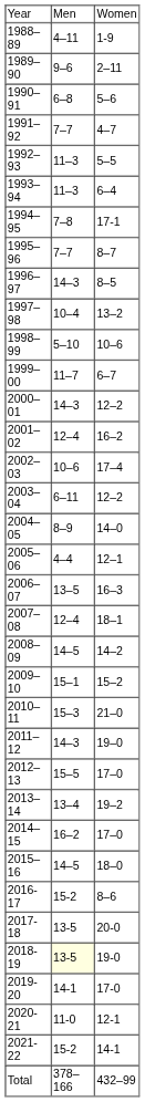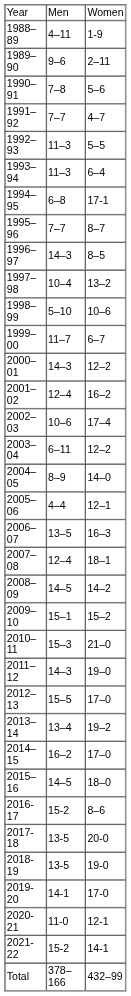1990–91 | column 2: 6–8 -> 7–8
1994–95 | column 2: 7–8 -> 6–8
2018-19 | column 2: lightyellow background -> no background
